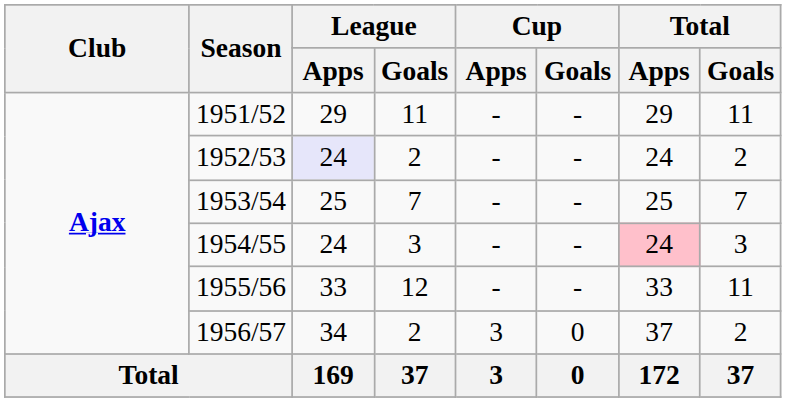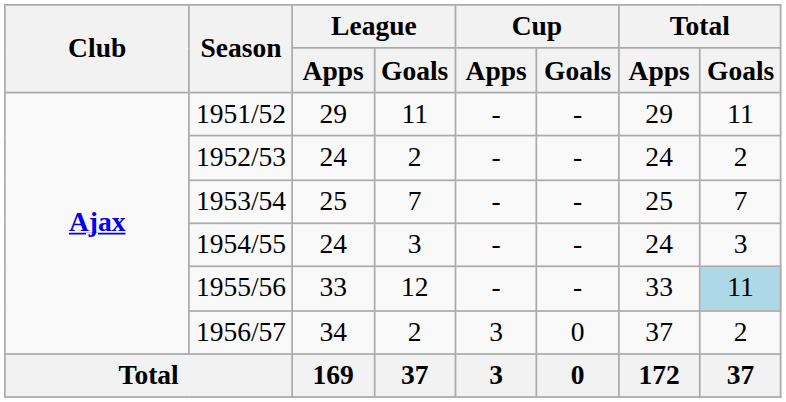1952/53 | League / Apps: lavender background -> no background
1954/55 | Total / Apps: pink background -> no background
1955/56 | Total / Goals: no background -> lightblue background
